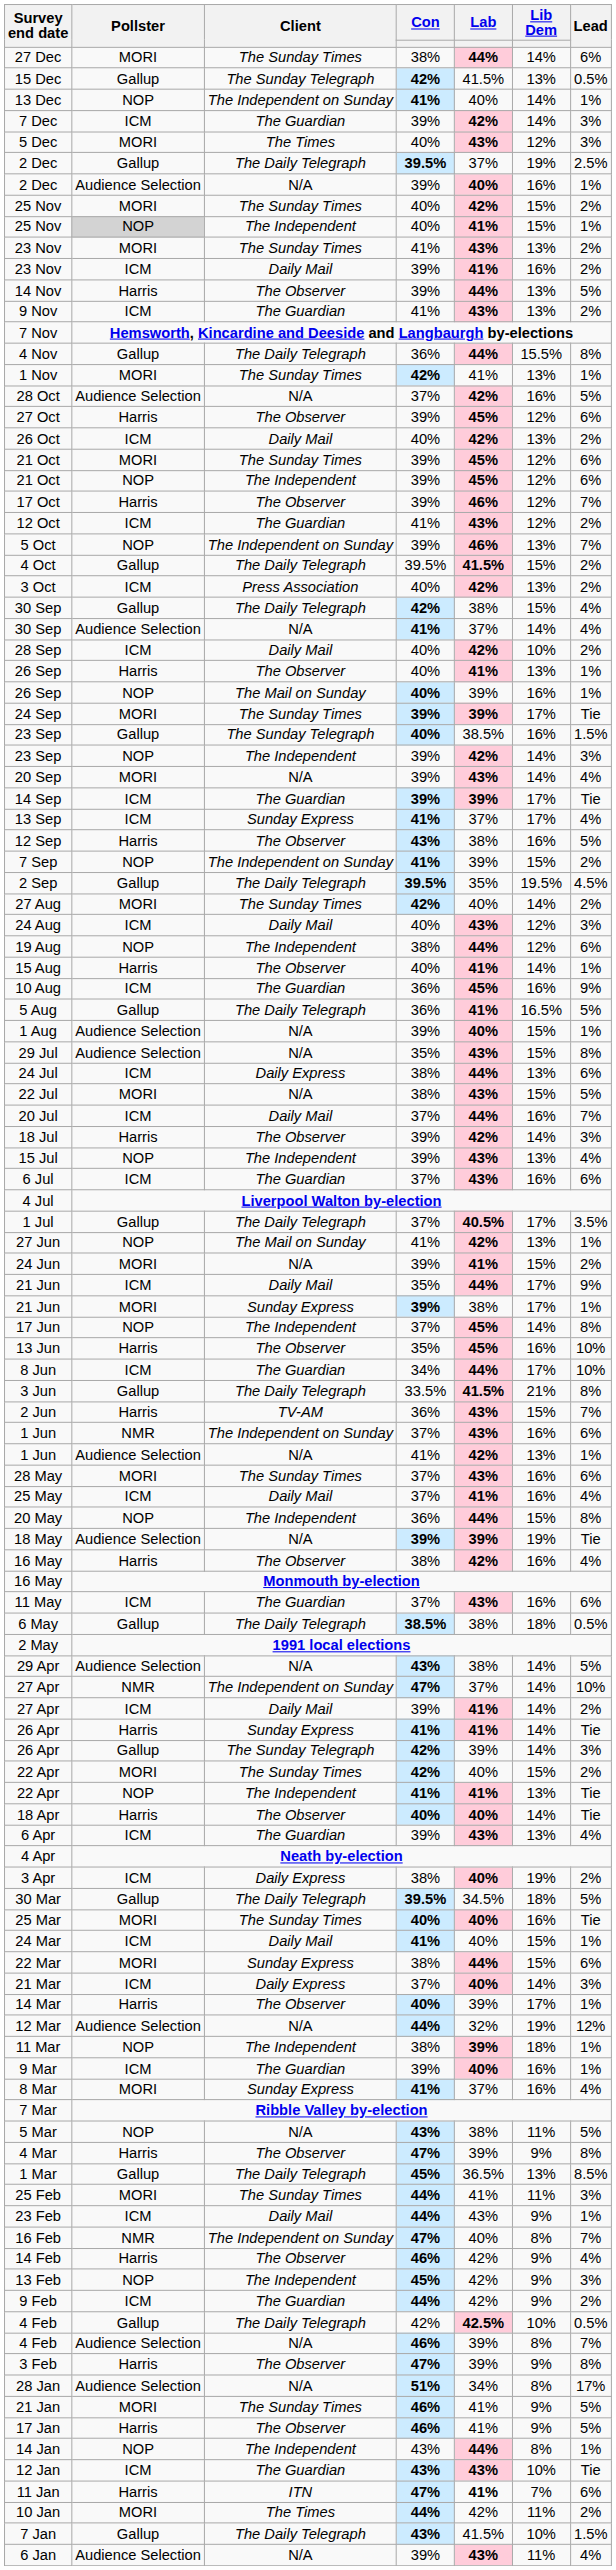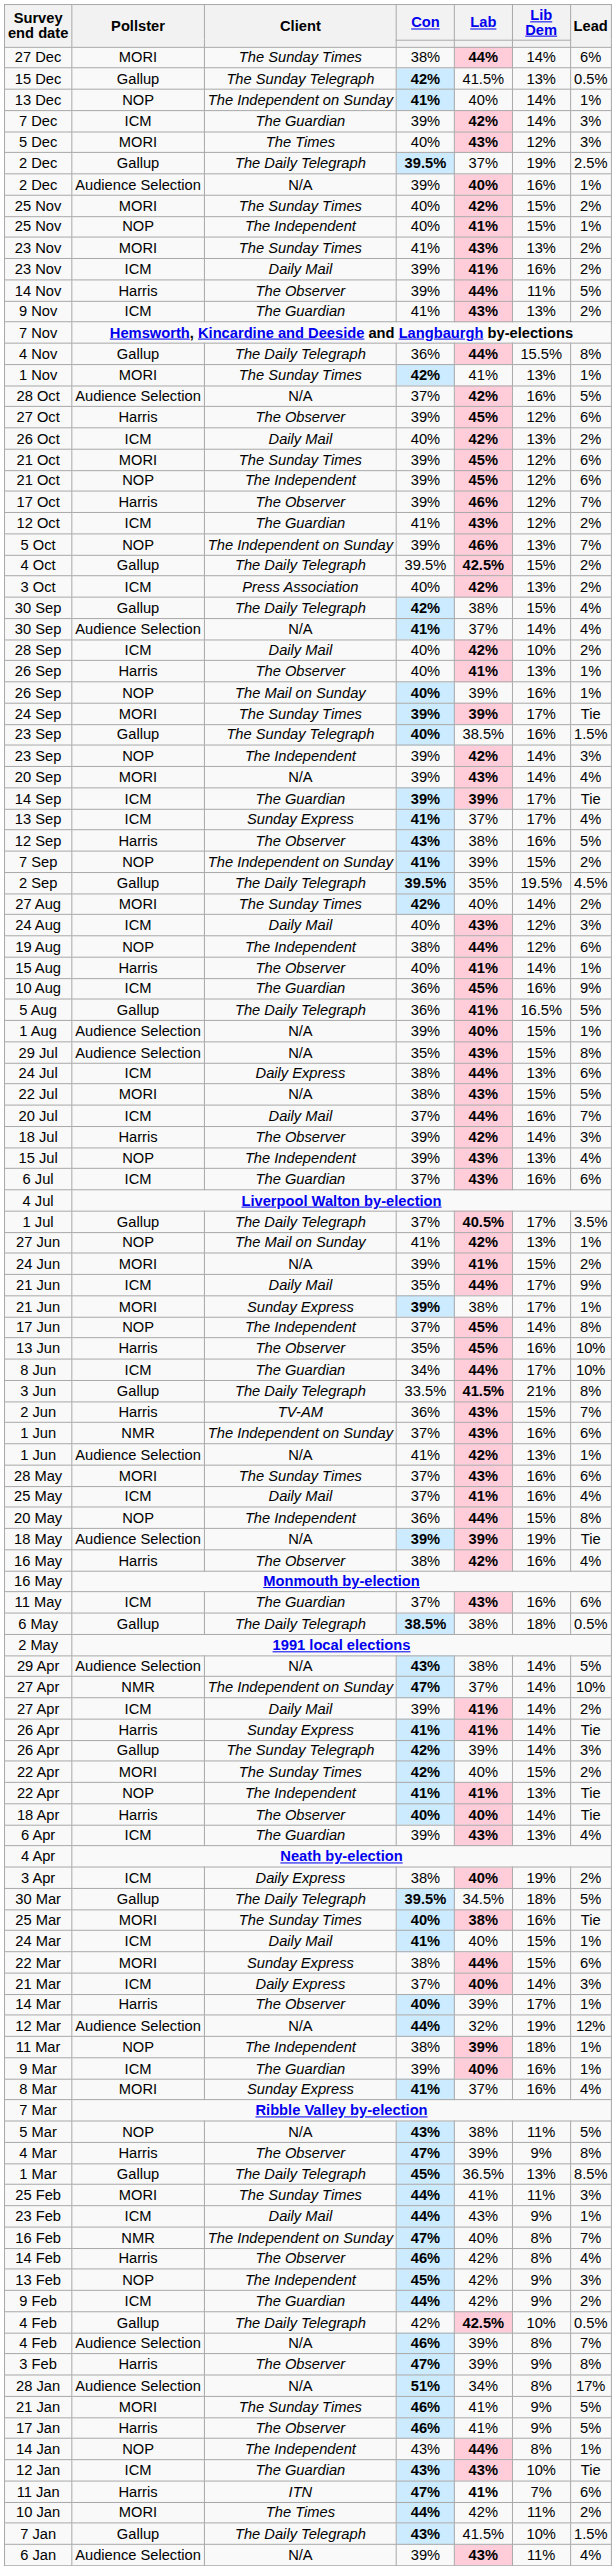25 Nov / The Independent | Pollster: lightgrey background -> no background
14 Nov | Lib Dem: 13% -> 11%
4 Oct | Lab: 41.5% -> 42.5%
25 Mar | Lab: 40% -> 38%
14 Feb | Lib Dem: 9% -> 8%
